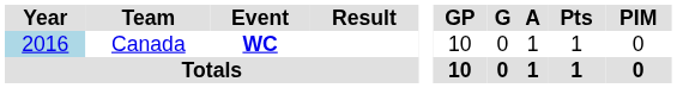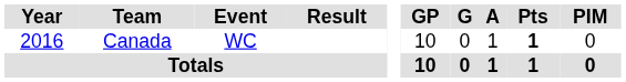Canada | Year: lightblue background -> no background
Canada | Event: bold -> normal
Canada | Pts: normal -> bold
